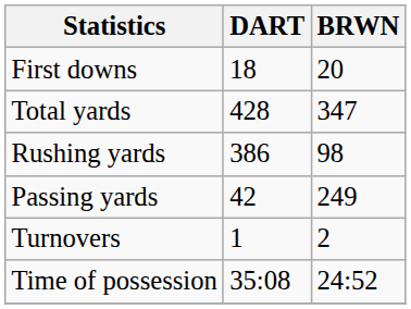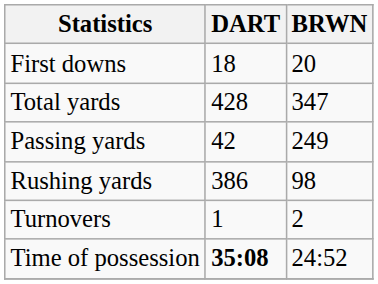rows swapped: Rushing yards <-> Passing yards
Time of possession | DART: normal -> bold
